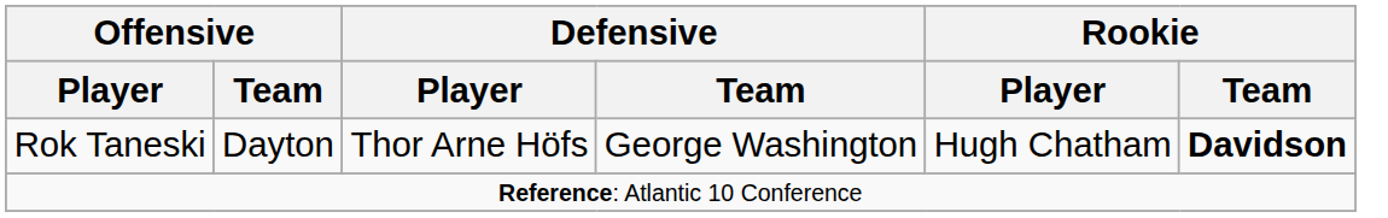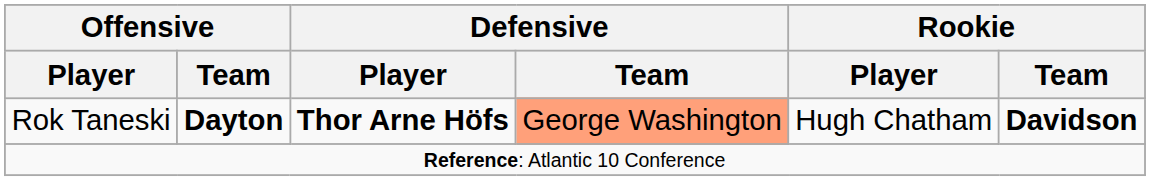Rok Taneski | Offensive / Team: normal -> bold
Rok Taneski | Defensive / Player: normal -> bold
Rok Taneski | Defensive / Team: no background -> lightsalmon background
